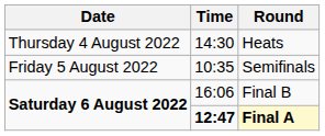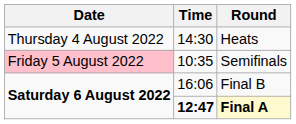Semifinals | Date: no background -> pink background
